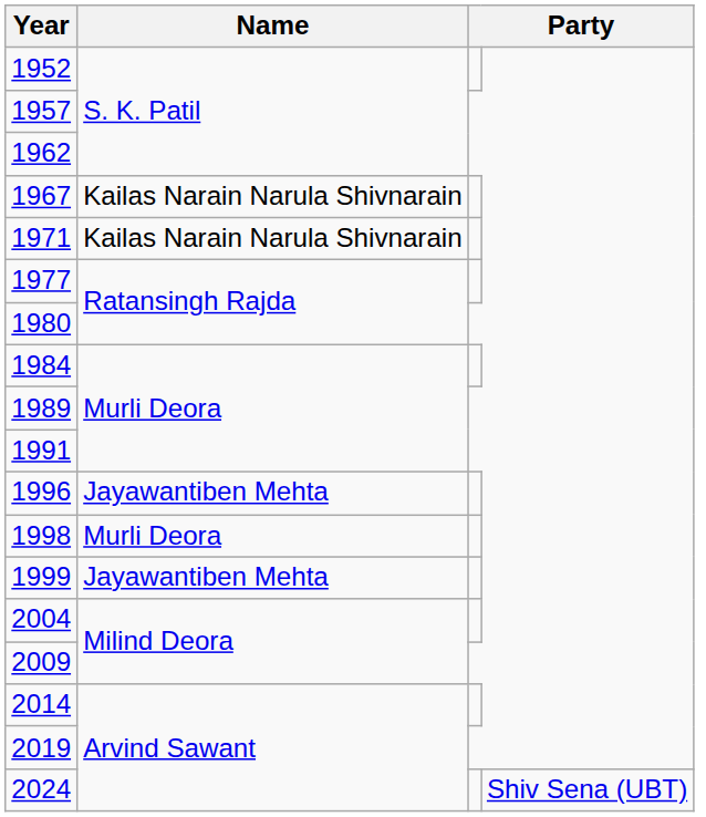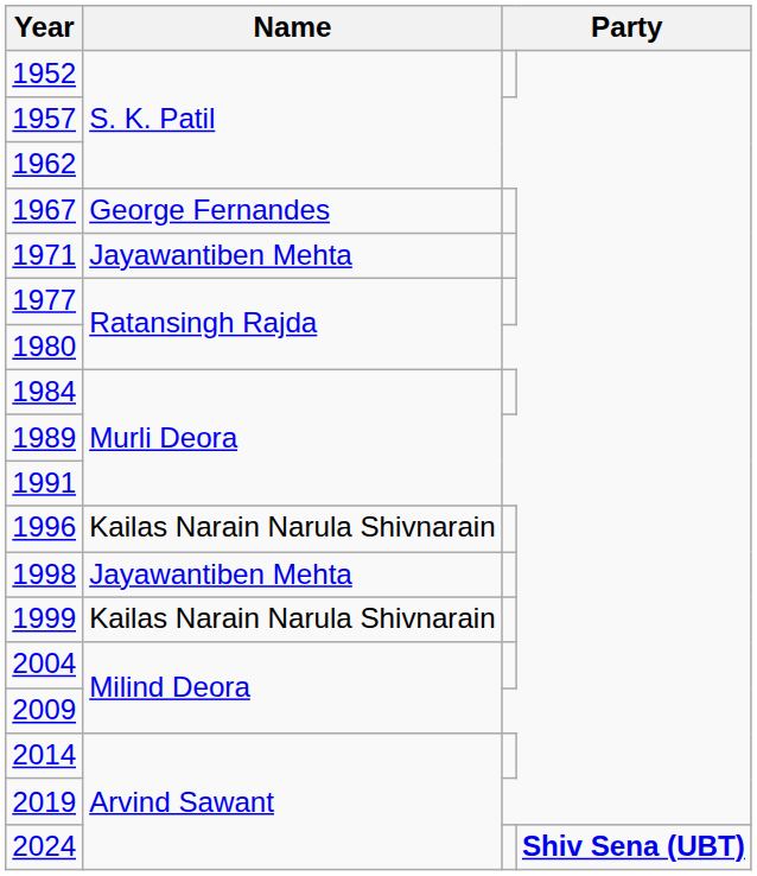1967 | Name: Kailas Narain Narula Shivnarain -> George Fernandes
1971 | Name: Kailas Narain Narula Shivnarain -> Jayawantiben Mehta
1996 | Name: Jayawantiben Mehta -> Kailas Narain Narula Shivnarain
1998 | Name: Murli Deora -> Jayawantiben Mehta
1999 | Name: Jayawantiben Mehta -> Kailas Narain Narula Shivnarain
2024 | column 4: normal -> bold
